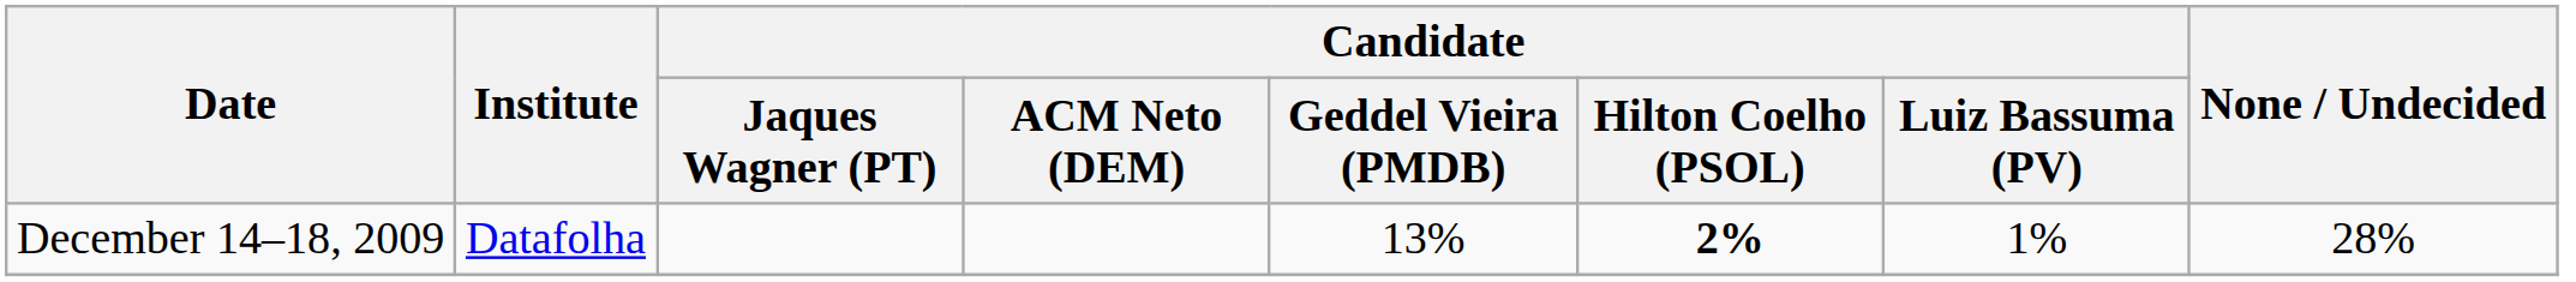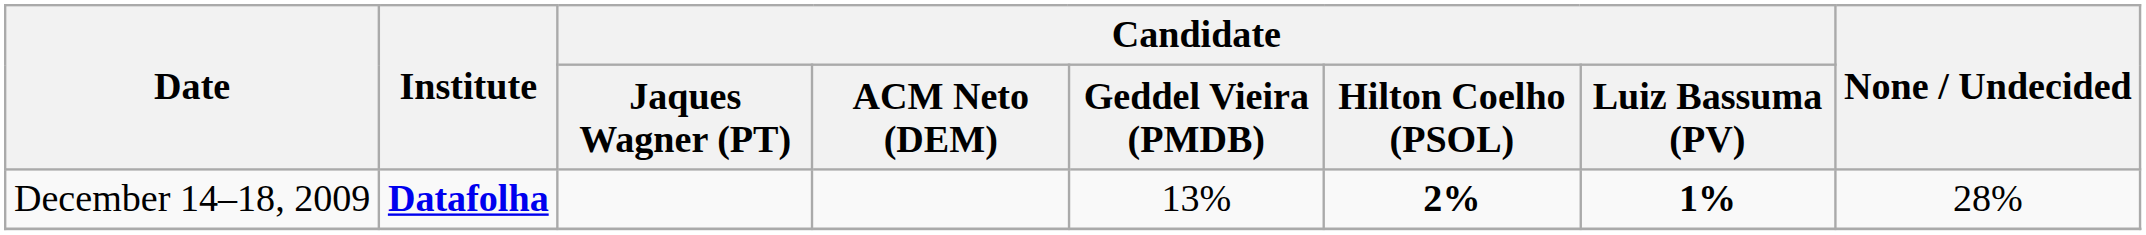December 14–18, 2009 | Institute: normal -> bold
December 14–18, 2009 | Candidate / Luiz Bassuma (PV): normal -> bold
